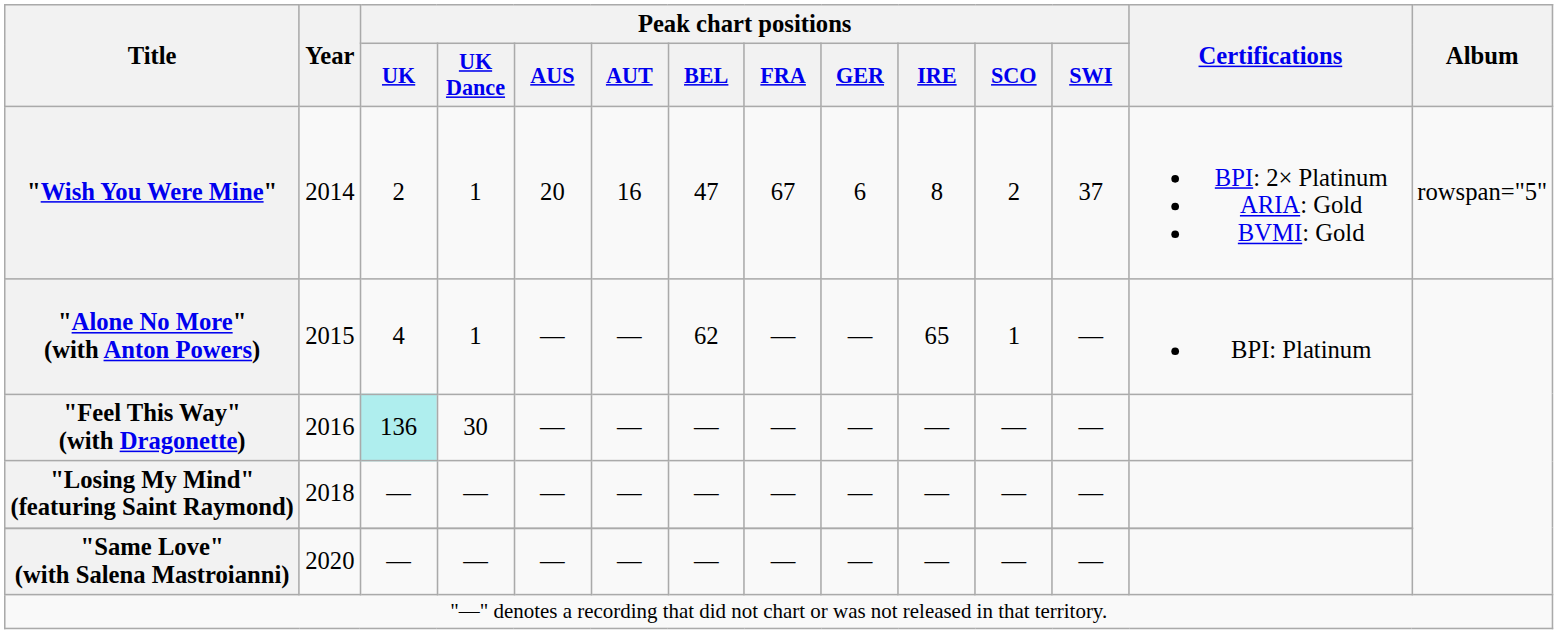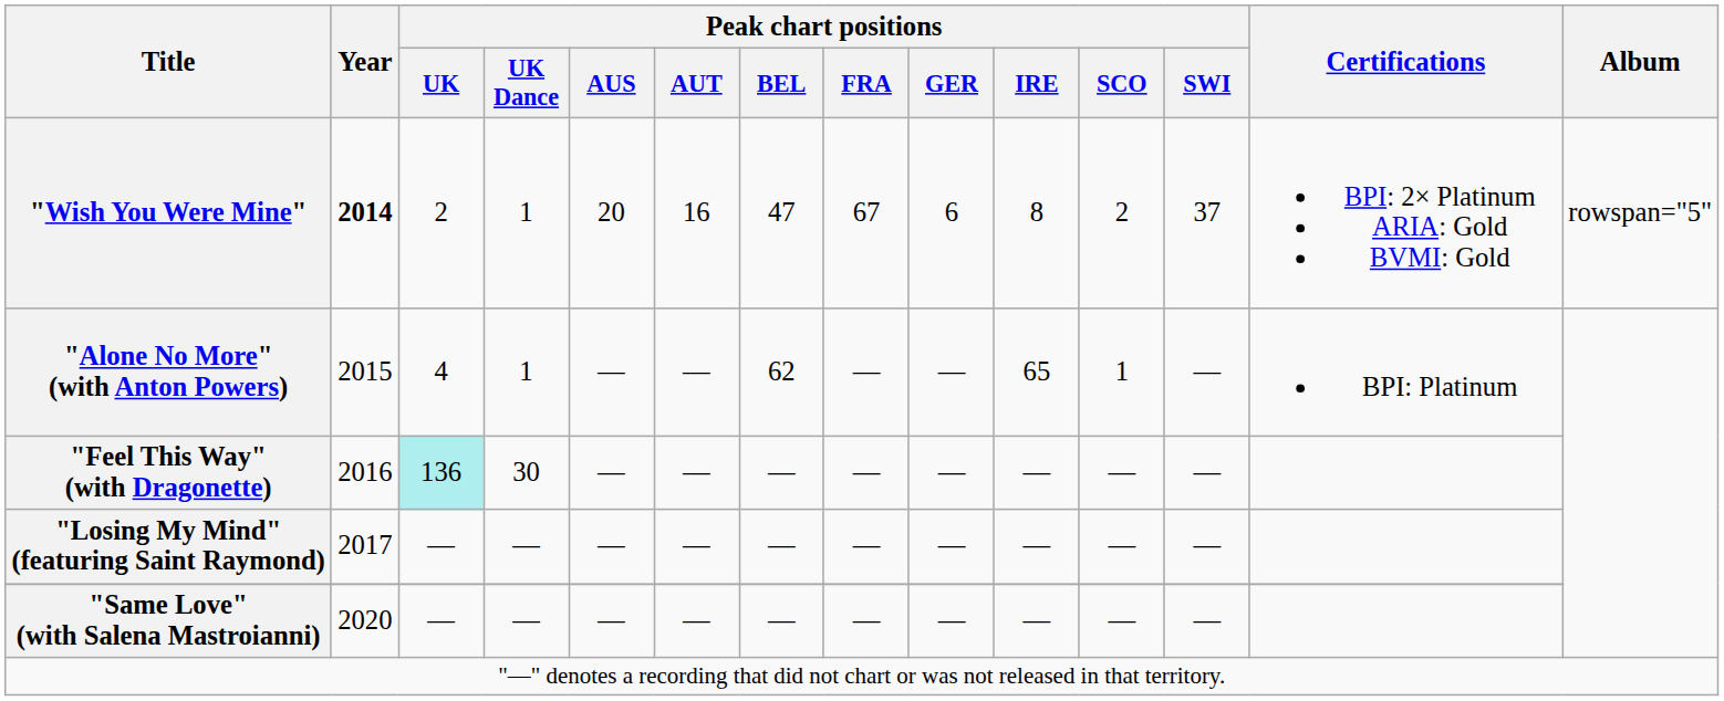"Wish You Were Mine" | Year: normal -> bold
"Losing My Mind" (featuring Saint Raymond) | Year: 2018 -> 2017
